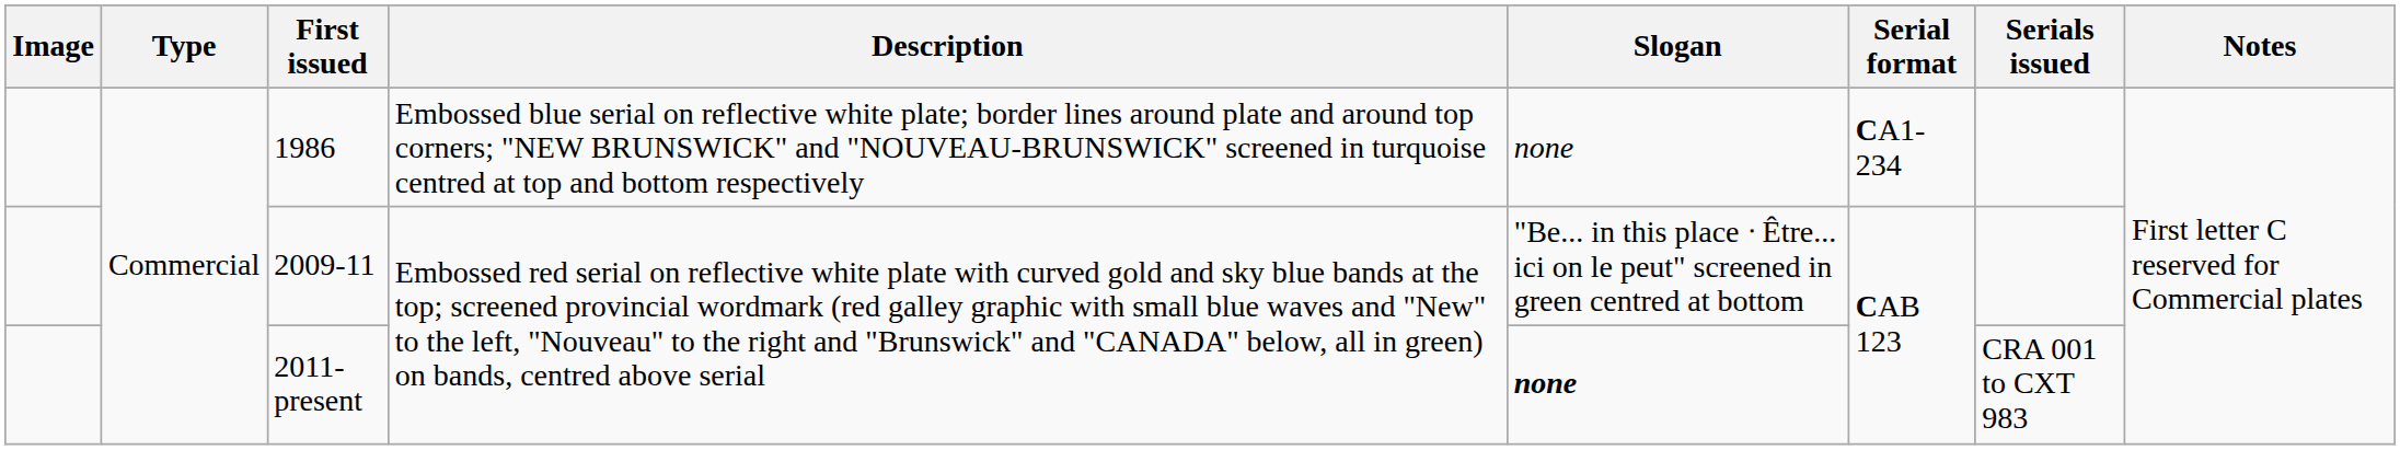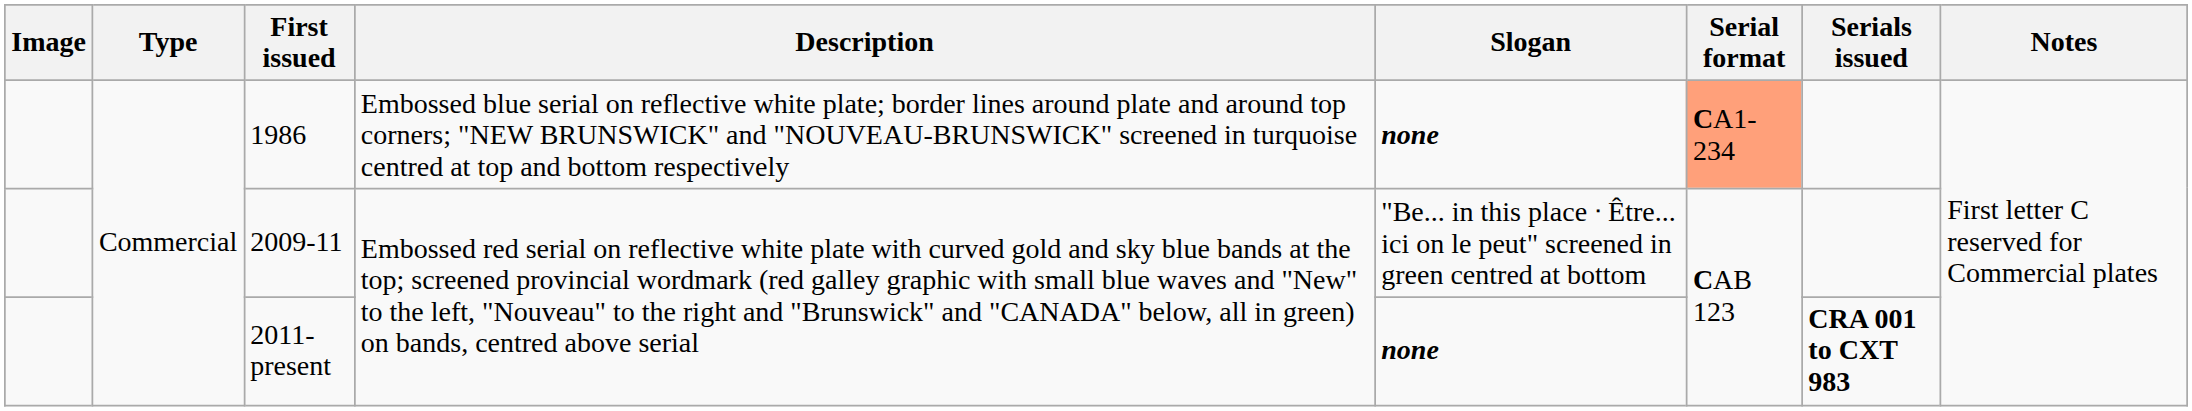1986 | Slogan: normal -> bold
1986 | Serial format: no background -> lightsalmon background
2011-present | Serials issued: normal -> bold
